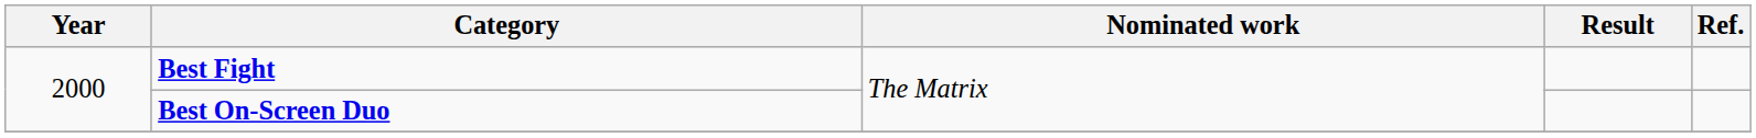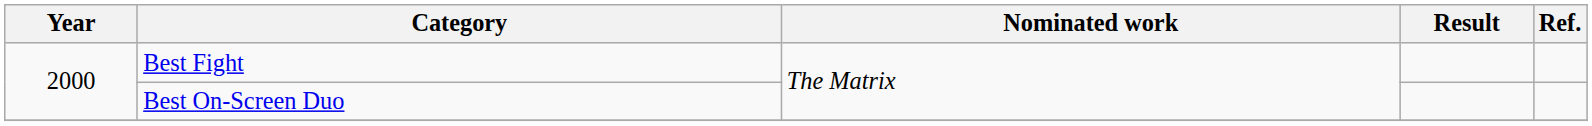Best Fight | Category: bold -> normal
Best On-Screen Duo | Category: bold -> normal
